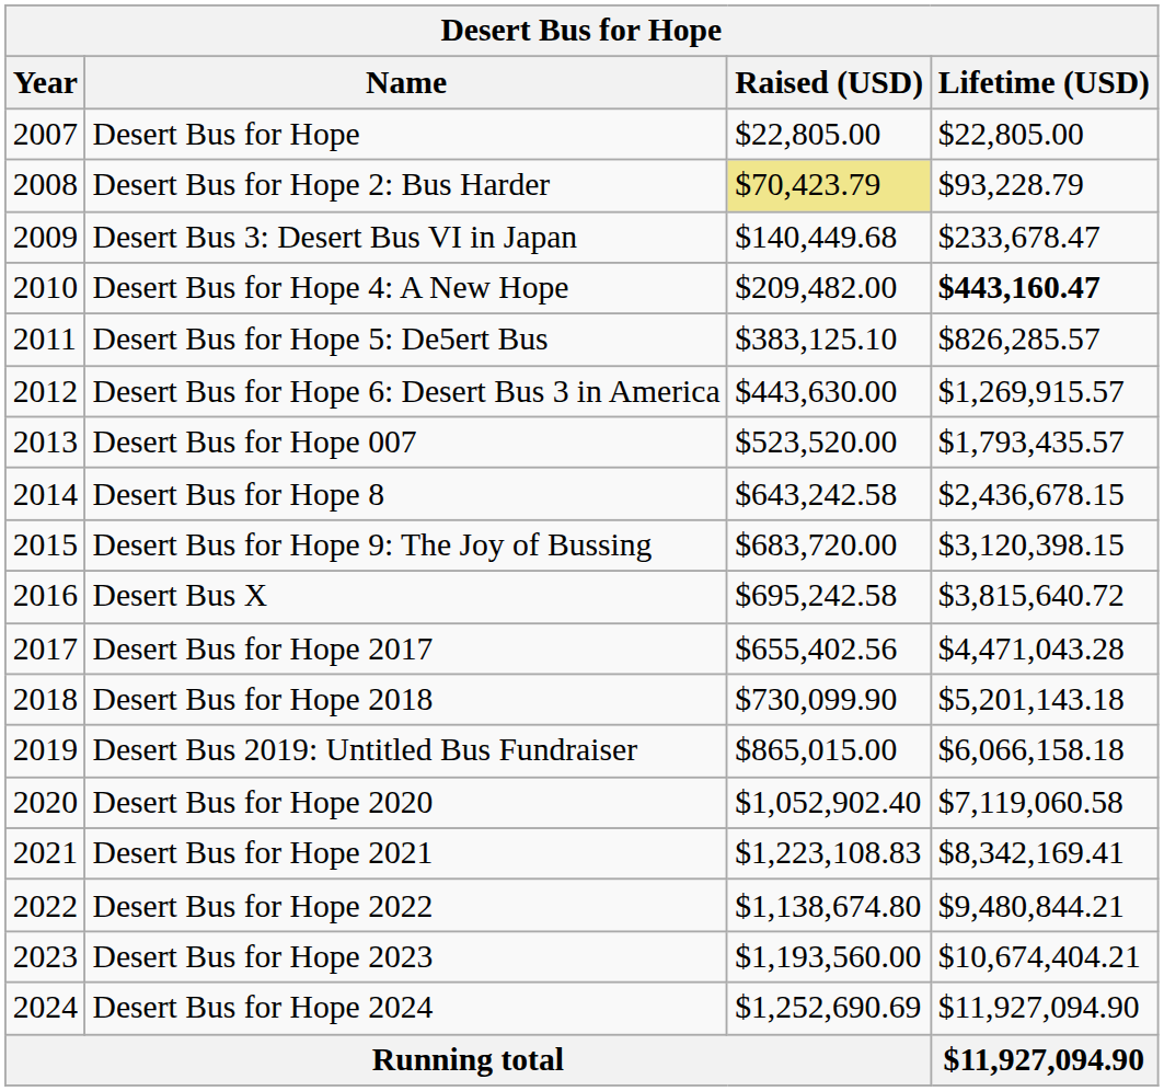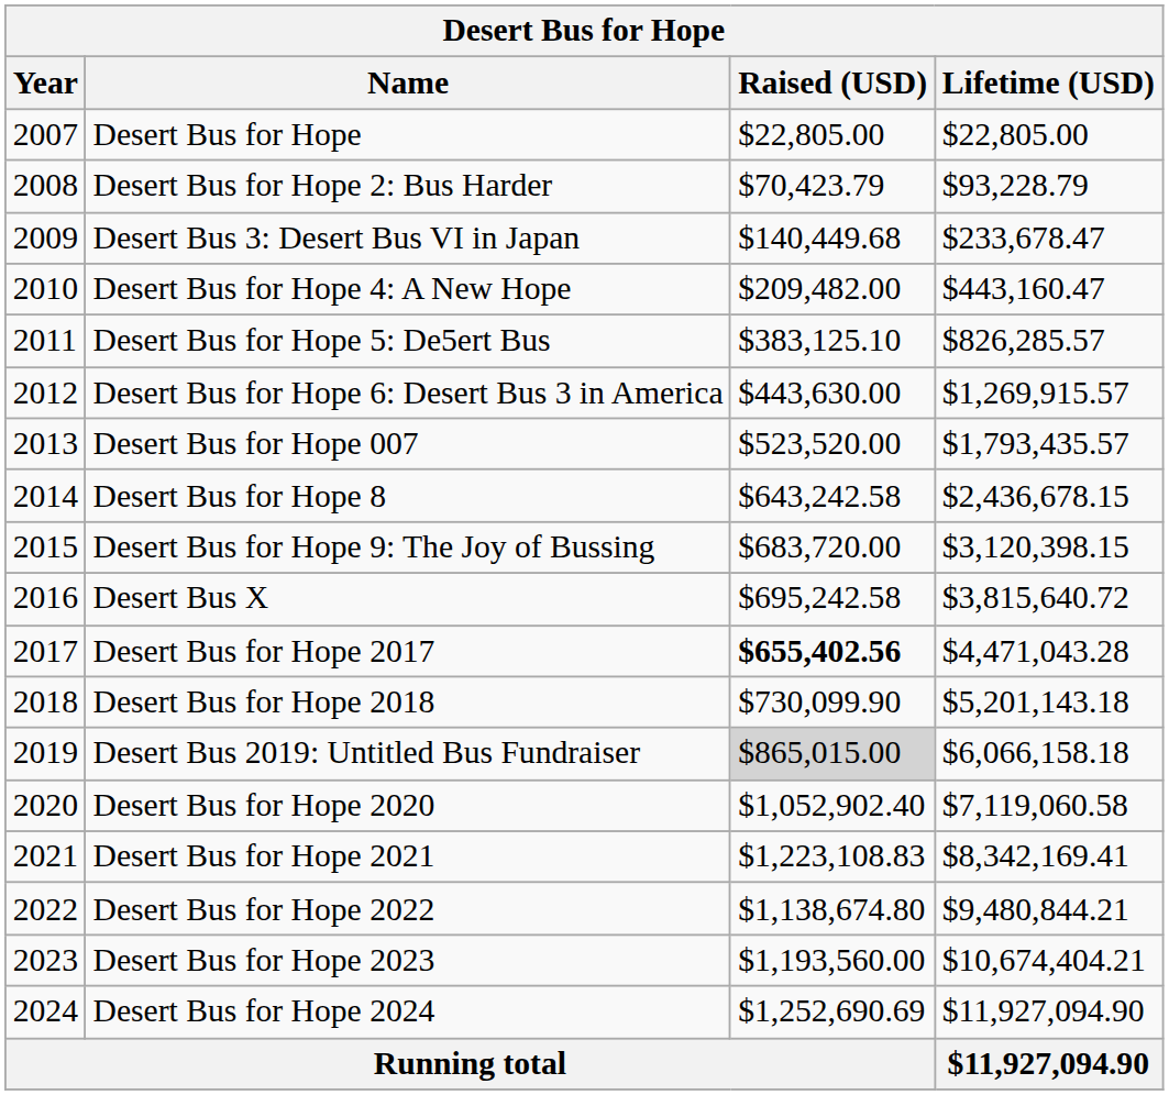Desert Bus for Hope 2: Bus Harder | Raised (USD): khaki background -> no background
Desert Bus for Hope 4: A New Hope | Lifetime (USD): bold -> normal
Desert Bus for Hope 2017 | Raised (USD): normal -> bold
Desert Bus 2019: Untitled Bus Fundraiser | Raised (USD): no background -> lightgrey background
